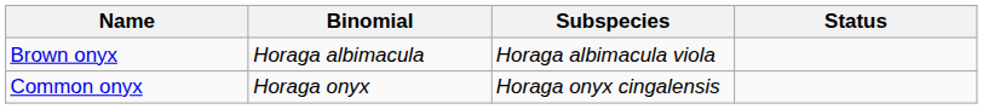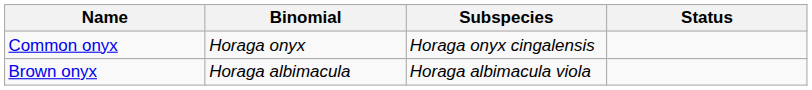rows swapped: Common onyx <-> Brown onyx
